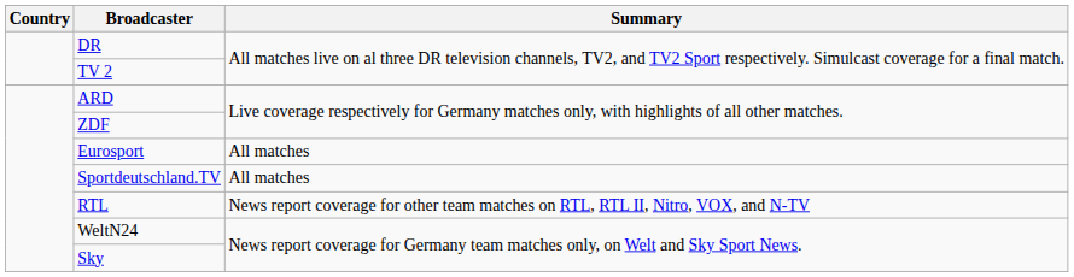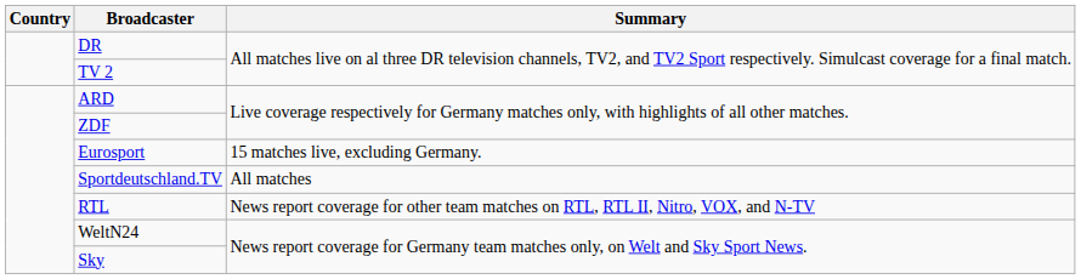Eurosport | Summary: All matches -> 15 matches live, excluding Germany.
